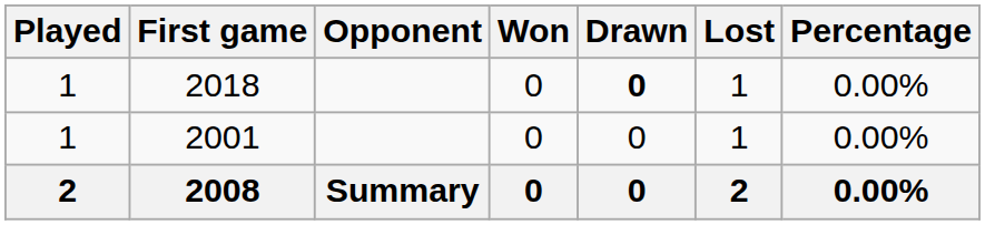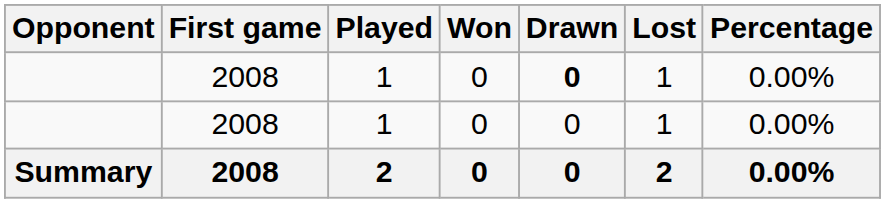columns swapped: Opponent <-> Played
row 2 | First game: 2018 -> 2008
row 3 | First game: 2001 -> 2008
